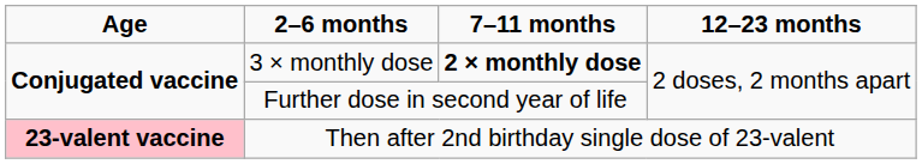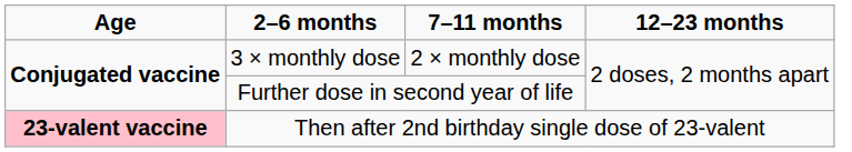3 × monthly dose | 7–11 months: bold -> normal
